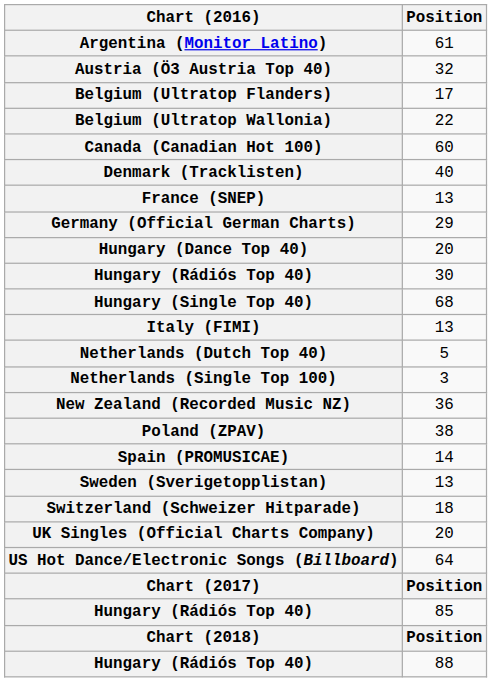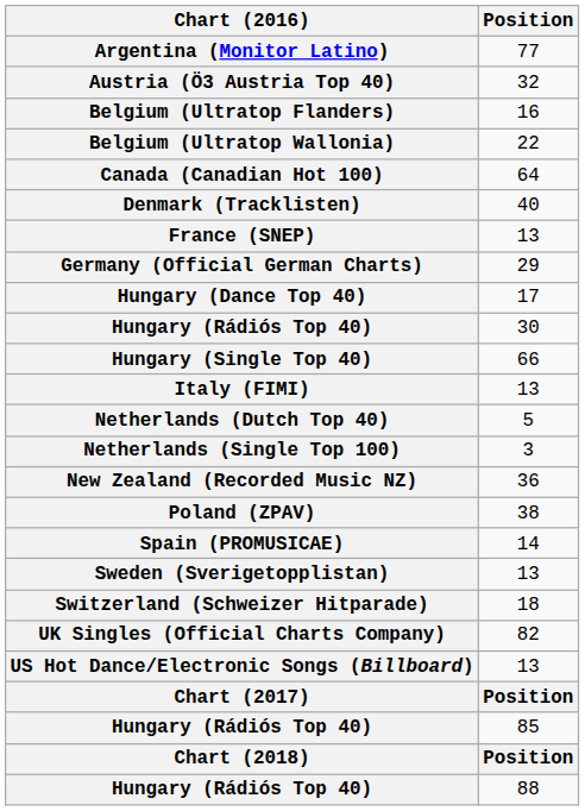row 2 | Position: 61 -> 77
row 4 | Position: 17 -> 16
row 6 | Position: 60 -> 64
row 10 | Position: 20 -> 17
row 12 | Position: 68 -> 66
row 21 | Position: 20 -> 82
row 22 | Position: 64 -> 13
